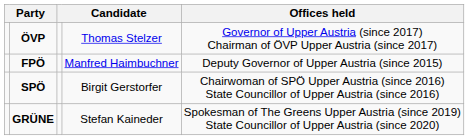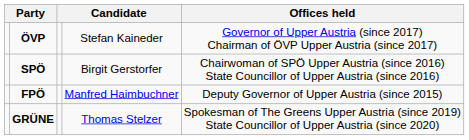ÖVP | column 4: Thomas Stelzer -> Stefan Kaineder
rows swapped: FPÖ <-> SPÖ
GRÜNE | column 4: Stefan Kaineder -> Thomas Stelzer
